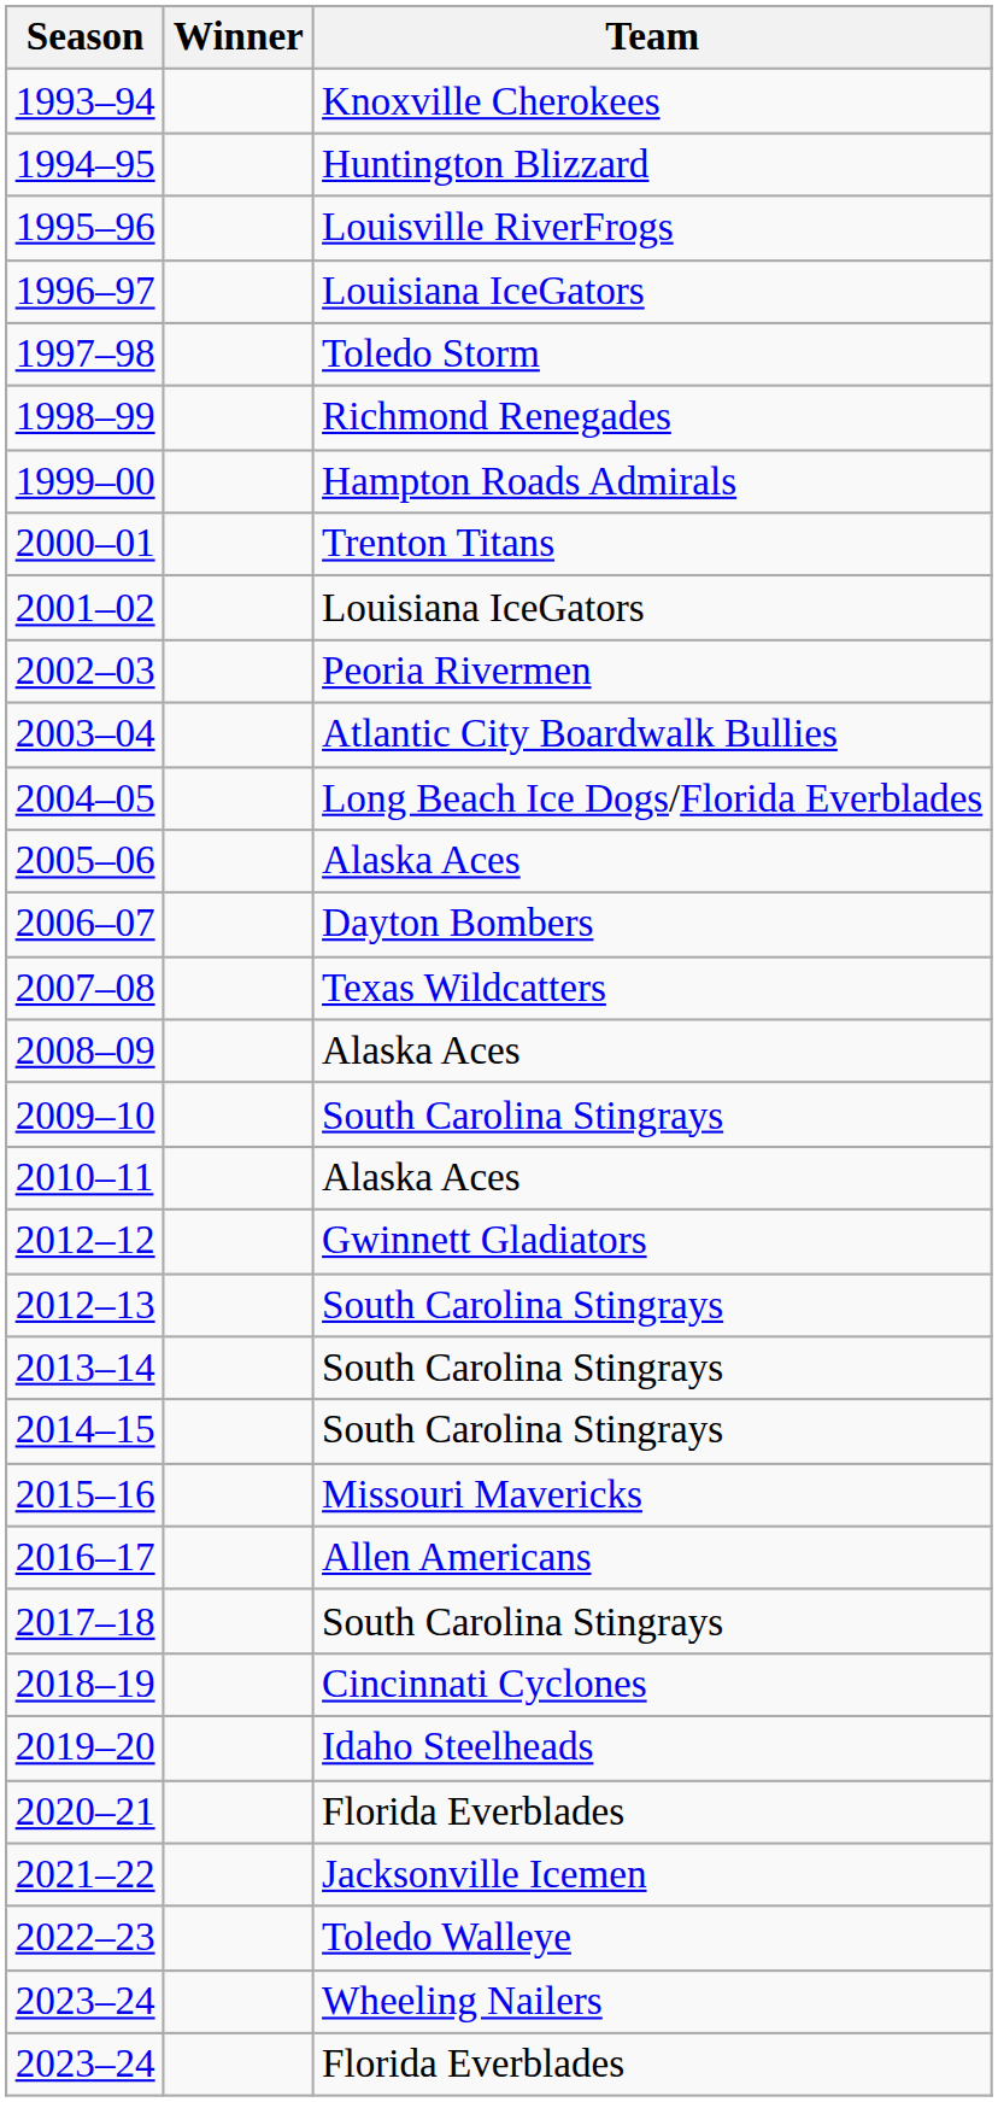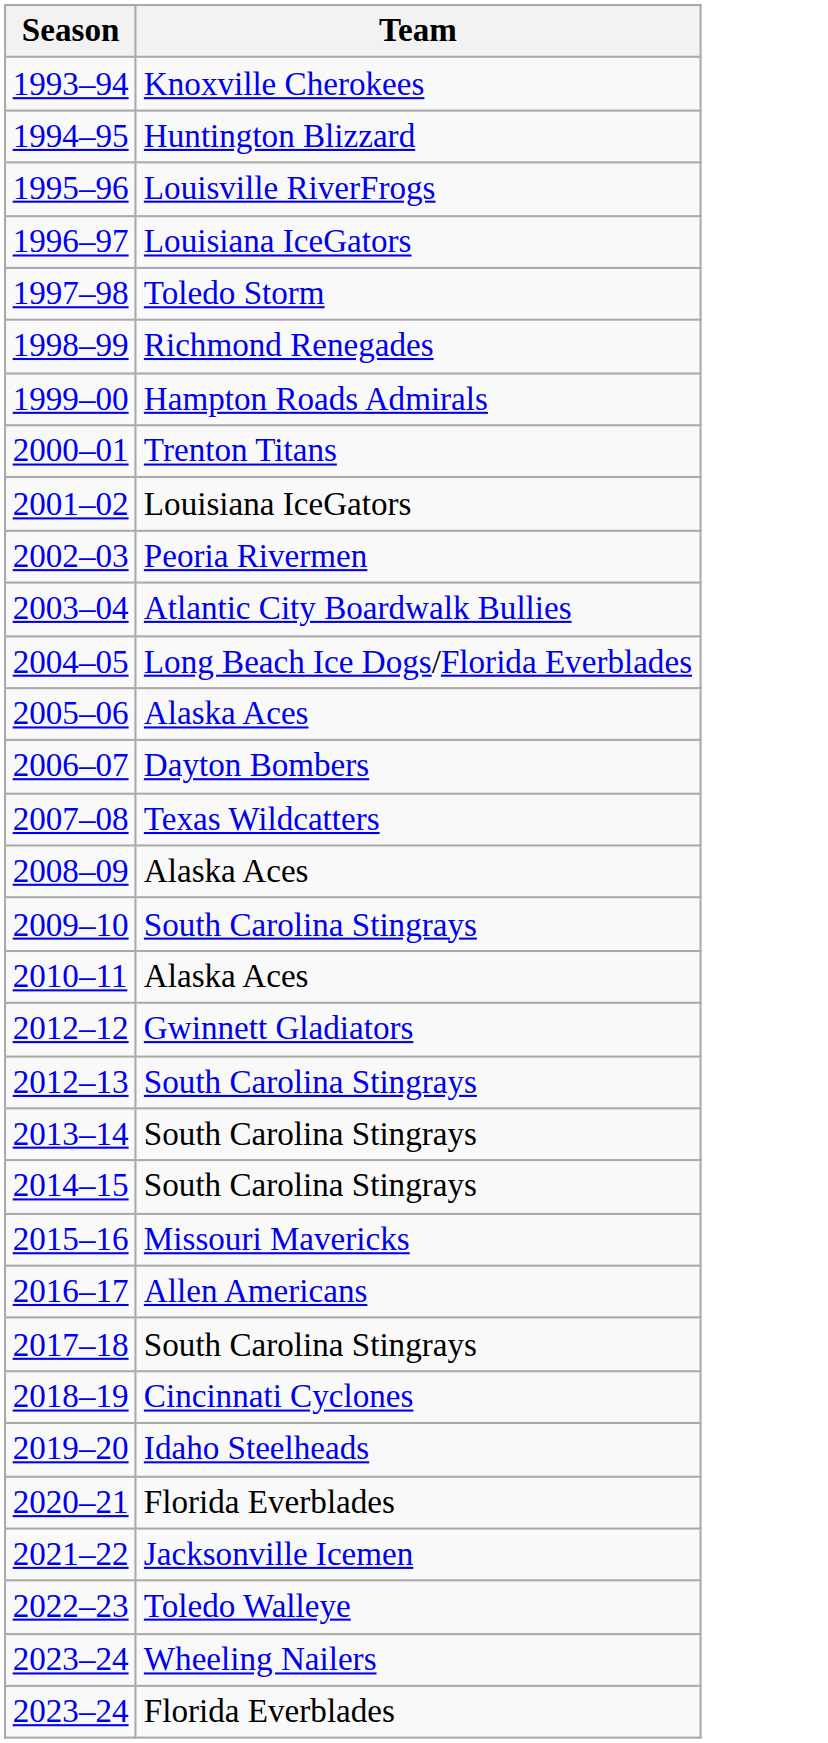- column: Winner
